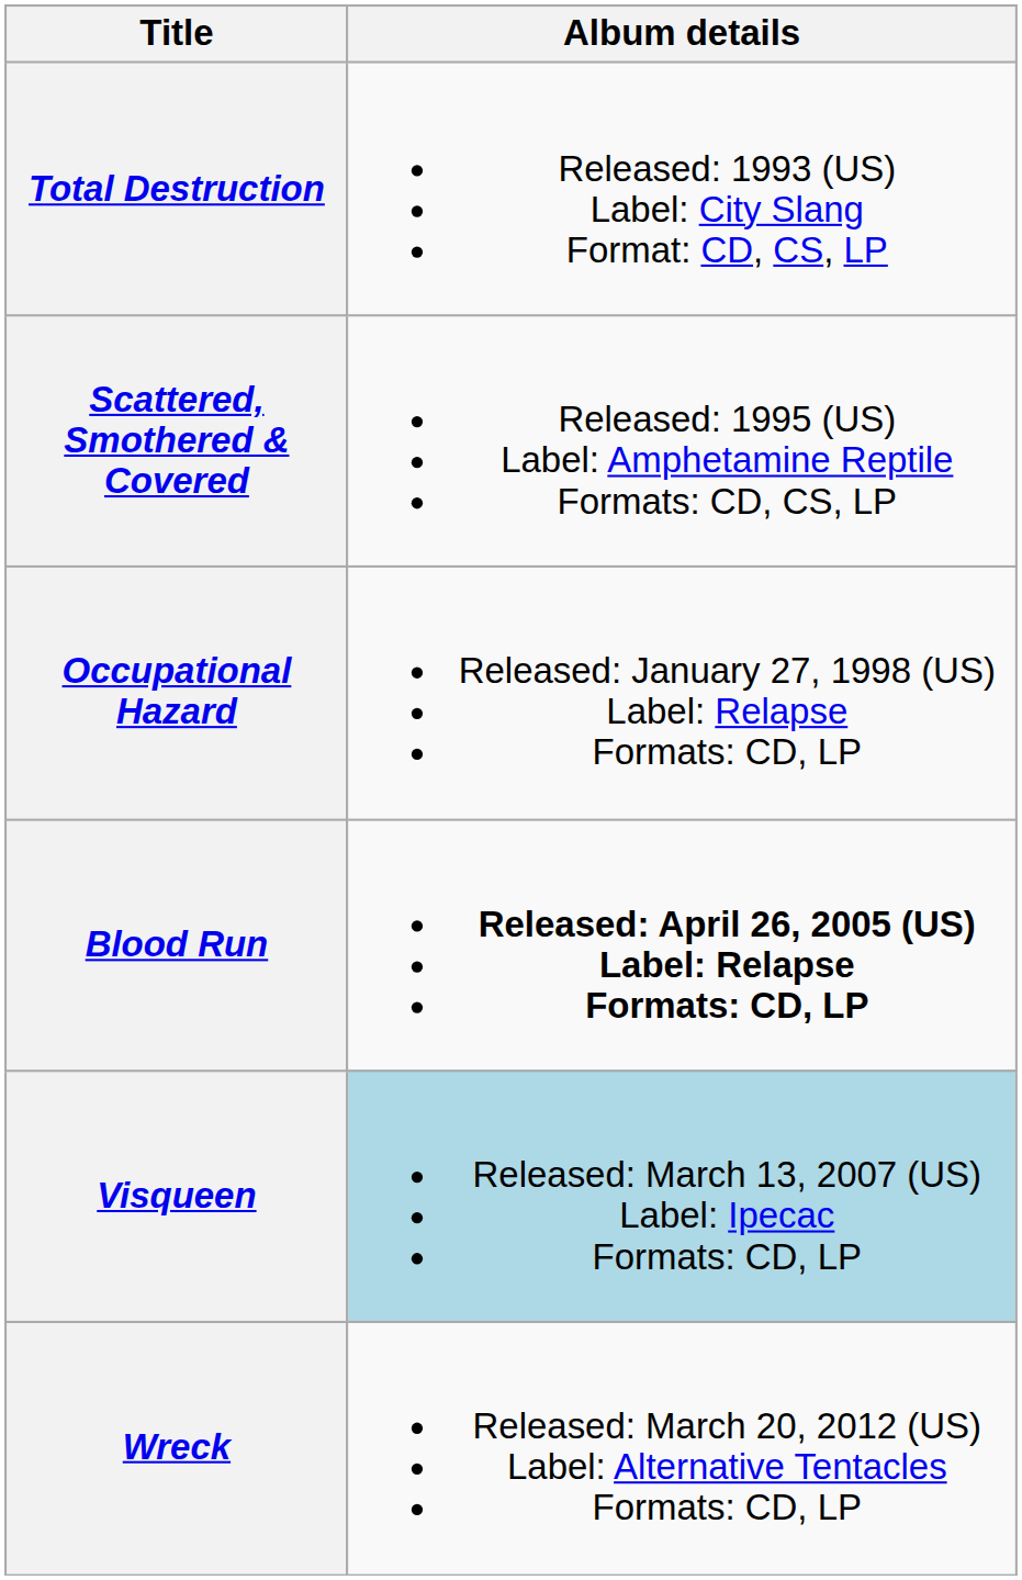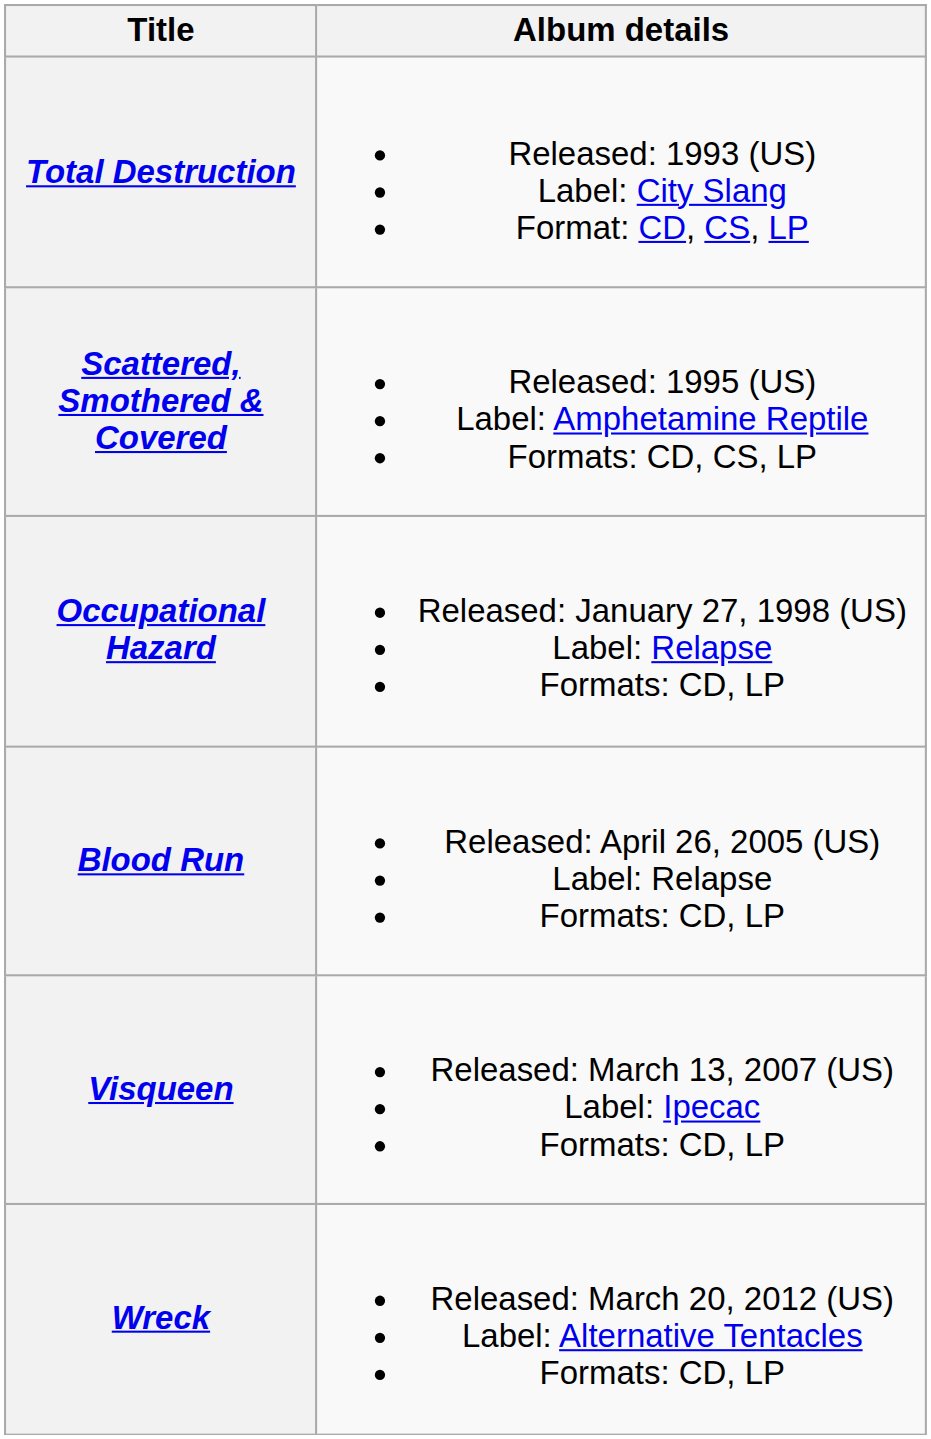Blood Run | Album details: bold -> normal
Visqueen | Album details: lightblue background -> no background
